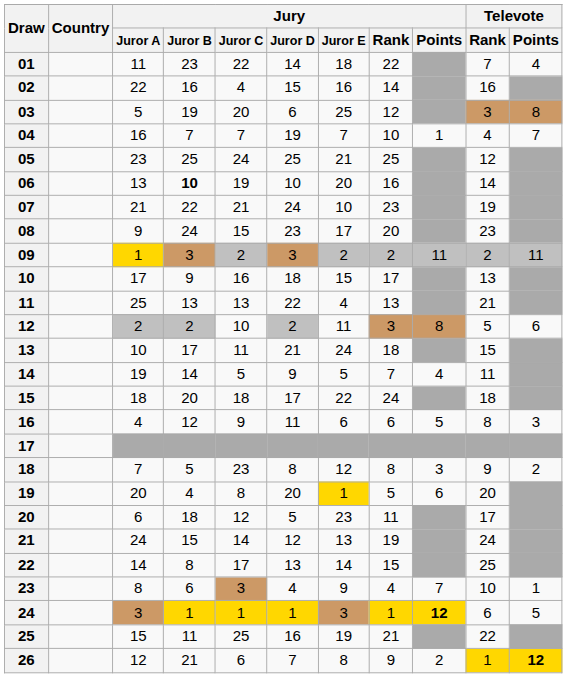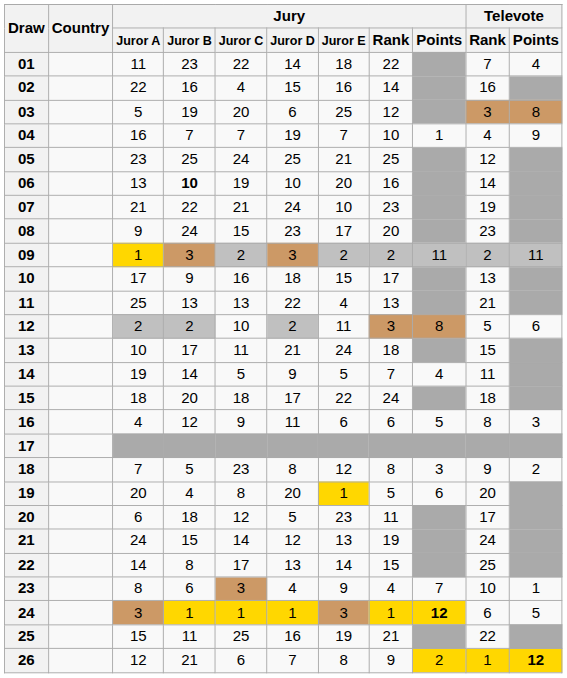04 | Televote / Points: 7 -> 9
26 | Jury / Points: no background -> gold background
